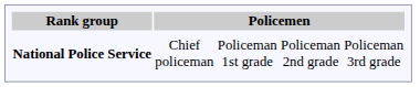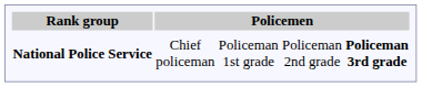Chief policeman | column 5: normal -> bold
